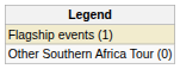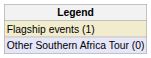row 3 | column 1: no background -> lavender background
